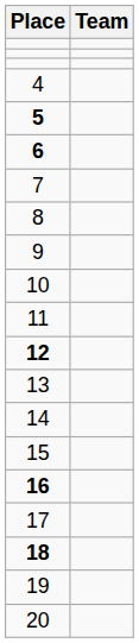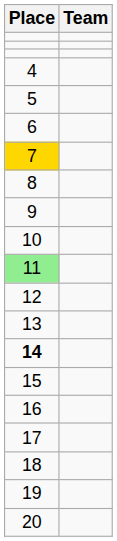row 6 | Place: bold -> normal
row 7 | Place: bold -> normal
row 8 | Place: no background -> gold background
row 12 | Place: no background -> lightgreen background
row 13 | Place: bold -> normal
row 15 | Place: normal -> bold
row 17 | Place: bold -> normal
row 19 | Place: bold -> normal
